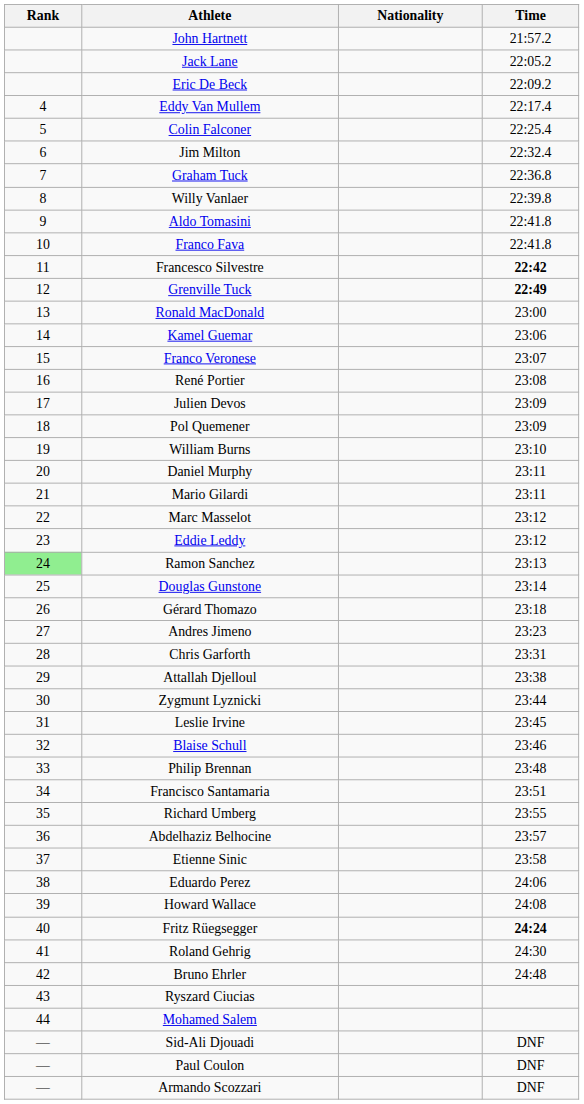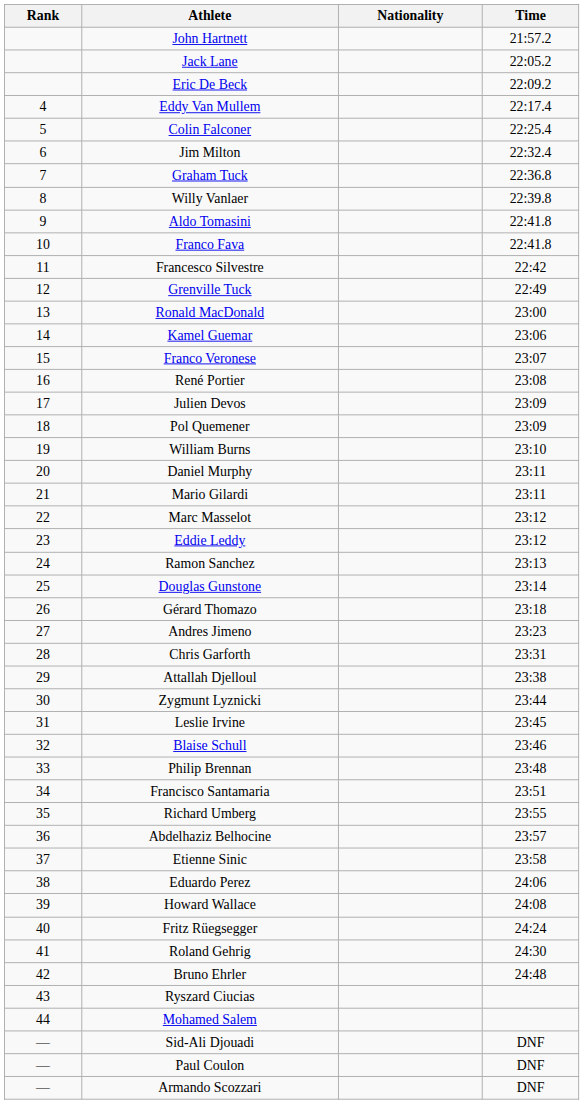Francesco Silvestre | Time: bold -> normal
Grenville Tuck | Time: bold -> normal
Ramon Sanchez | Rank: lightgreen background -> no background
Fritz Rüegsegger | Time: bold -> normal
